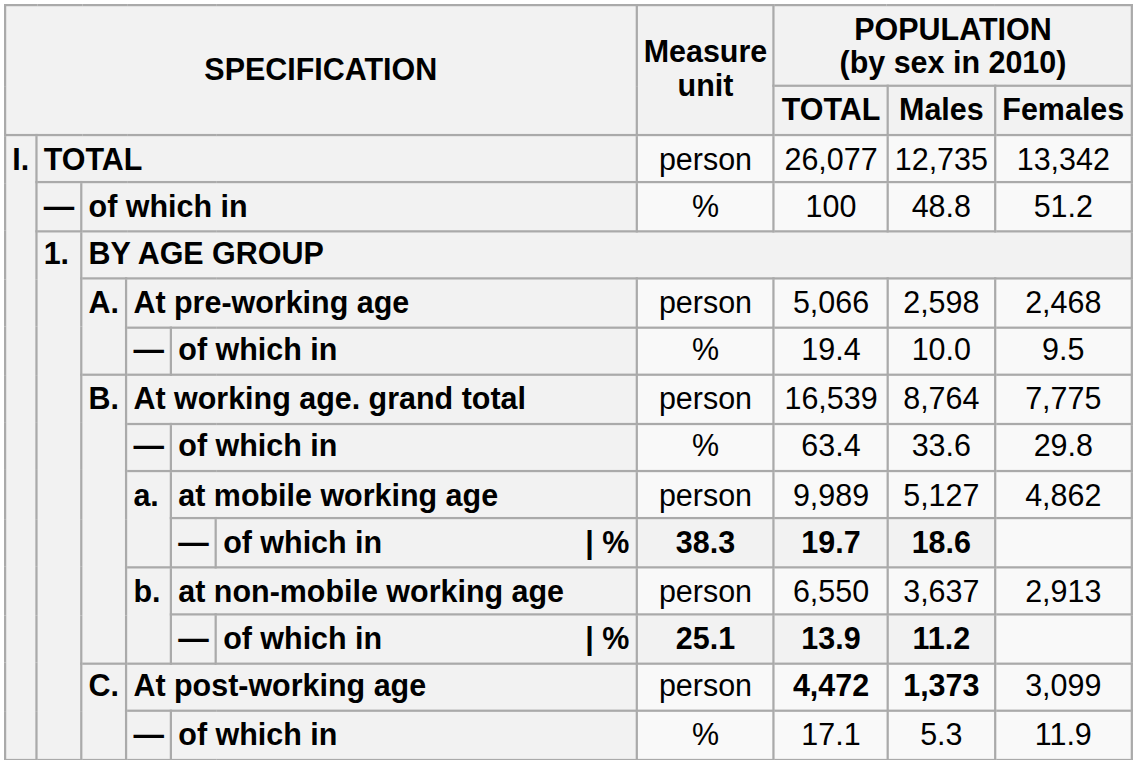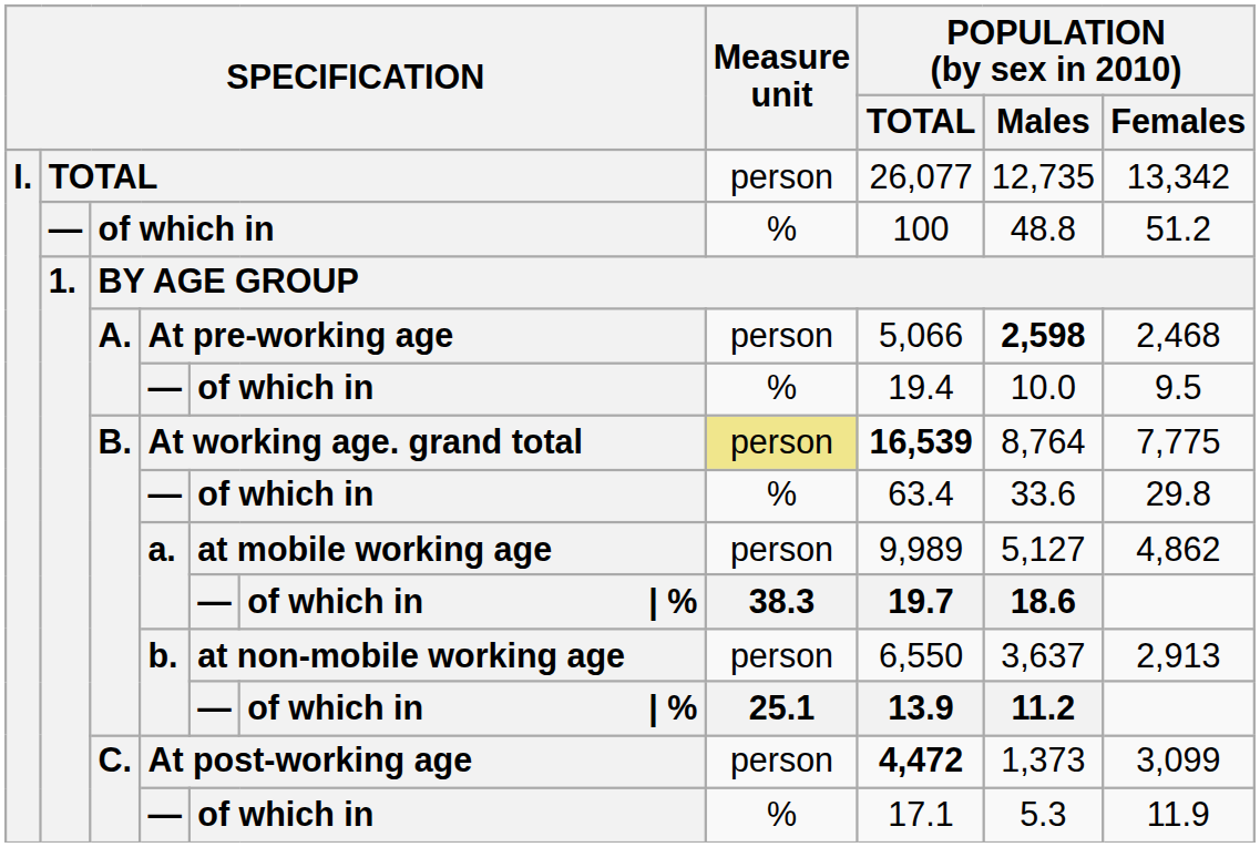At pre-working age | POPULATION (by sex in 2010) / Males: normal -> bold
At working age. grand total | Measure unit: no background -> khaki background
At working age. grand total | POPULATION (by sex in 2010) / TOTAL: normal -> bold
At post-working age | POPULATION (by sex in 2010) / Males: bold -> normal
